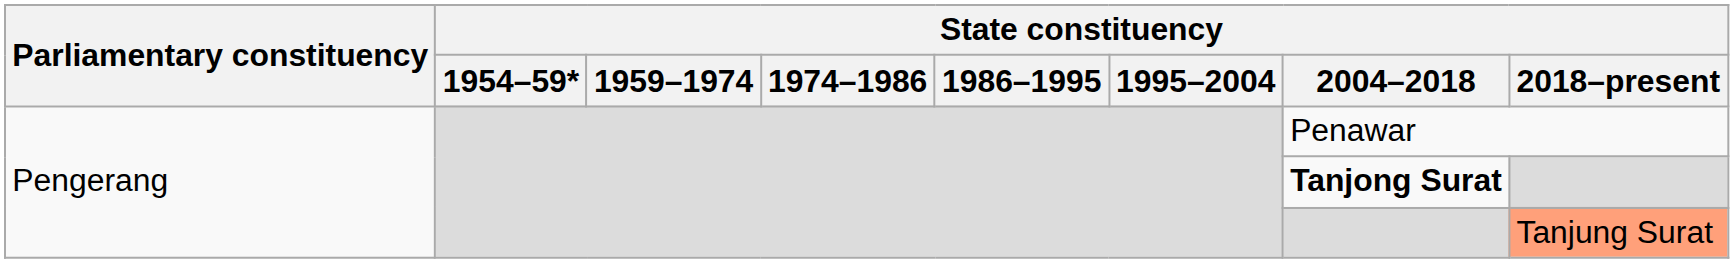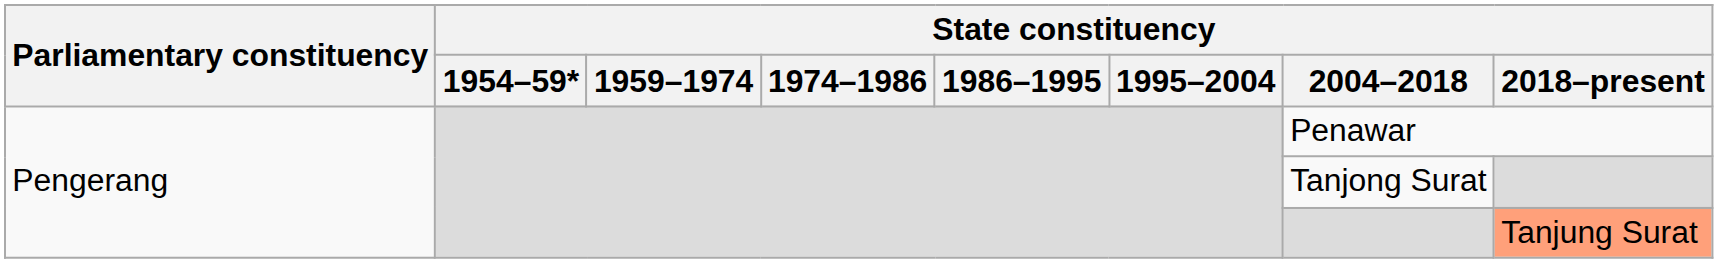row 4 | State constituency / 2004–2018: bold -> normal
